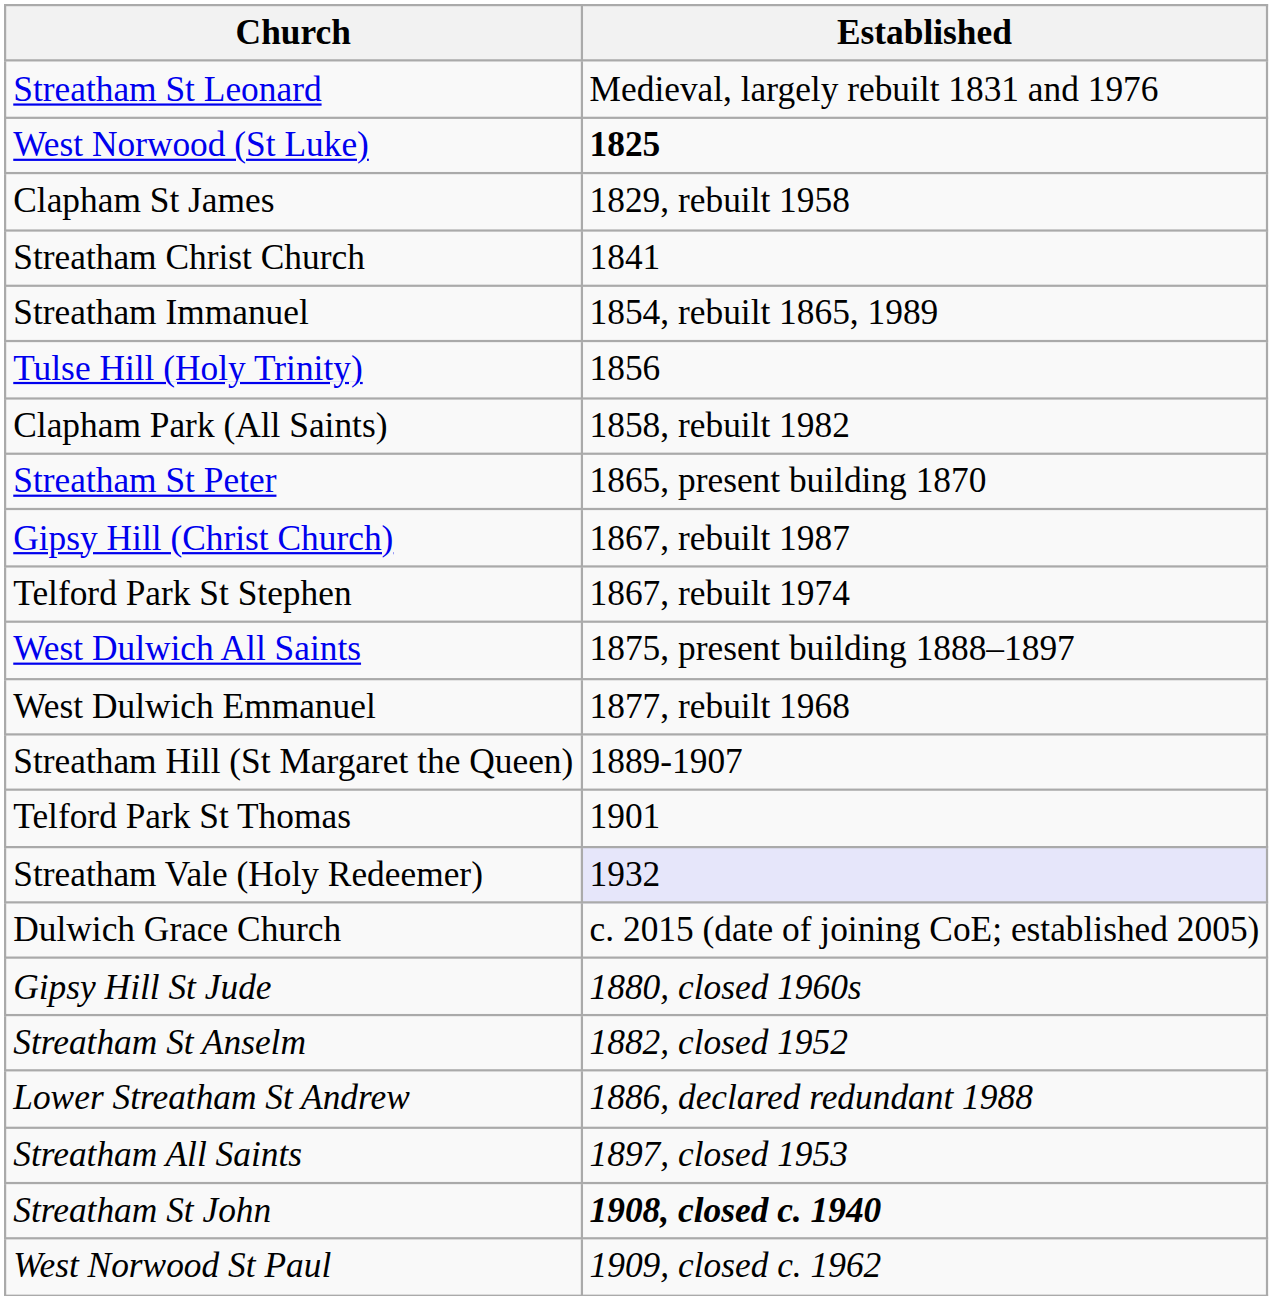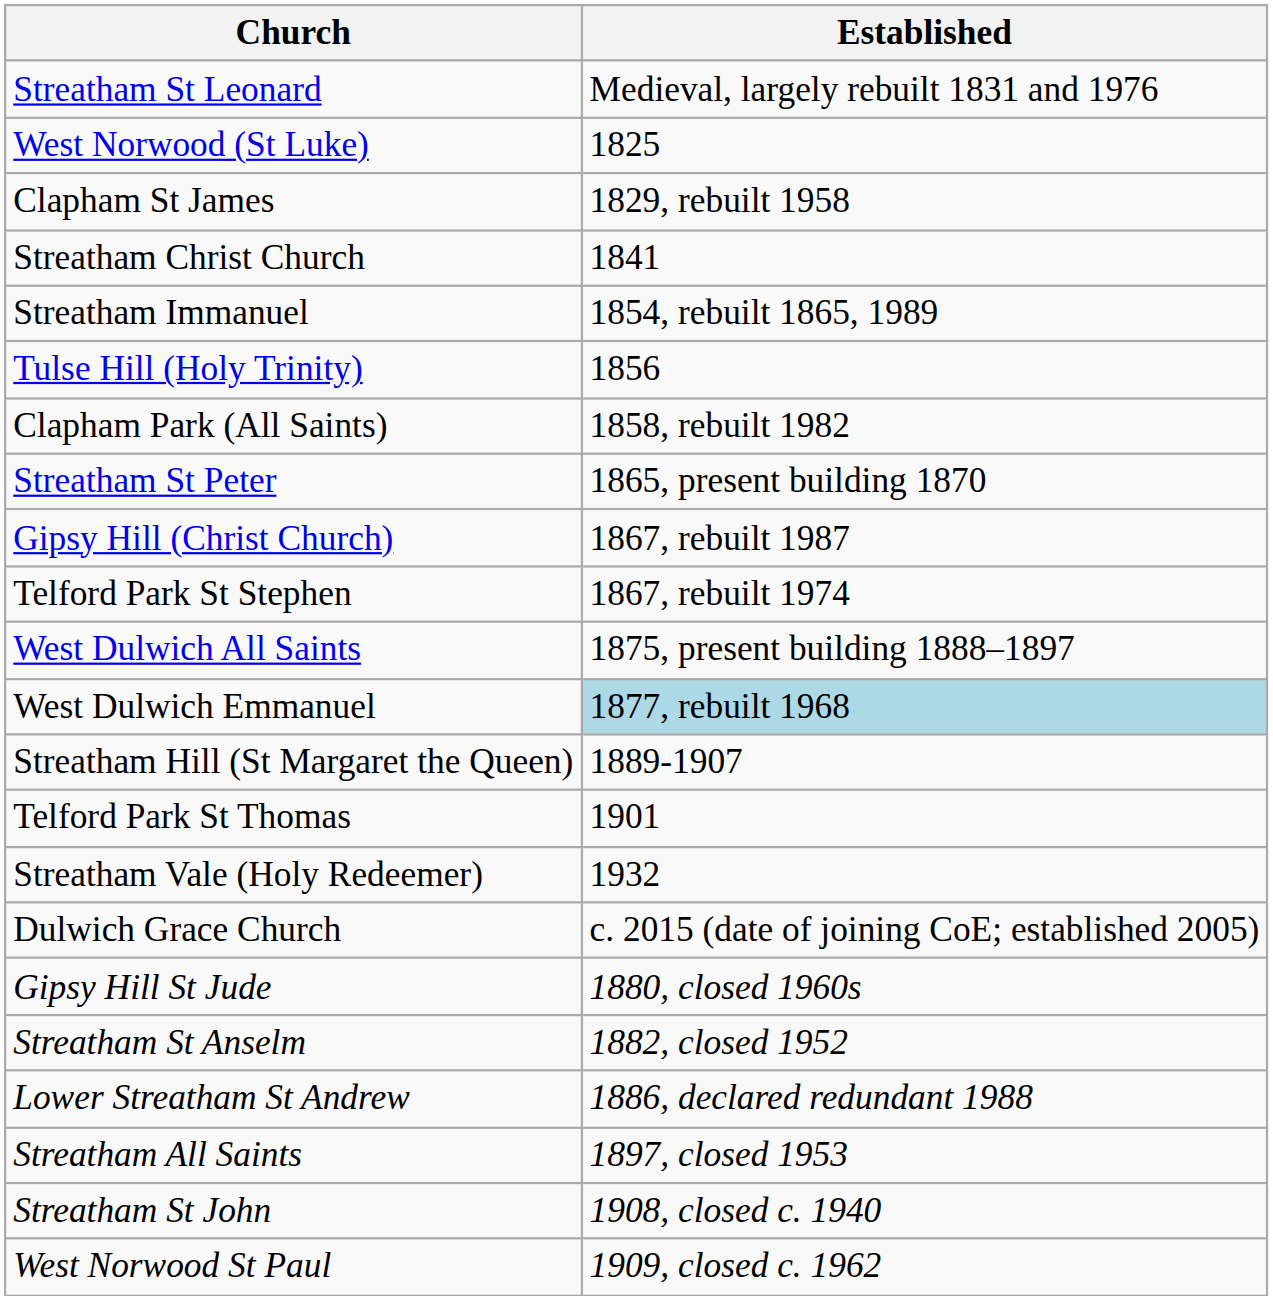West Norwood (St Luke) | Established: bold -> normal
West Dulwich Emmanuel | Established: no background -> lightblue background
Streatham Vale (Holy Redeemer) | Established: lavender background -> no background
Streatham St John | Established: bold -> normal
